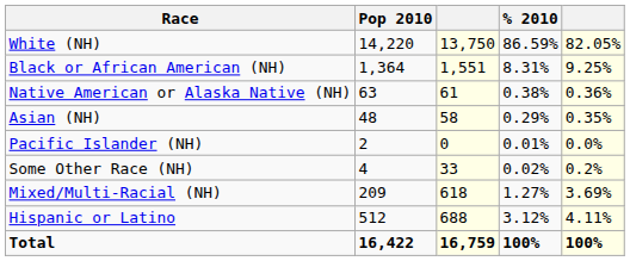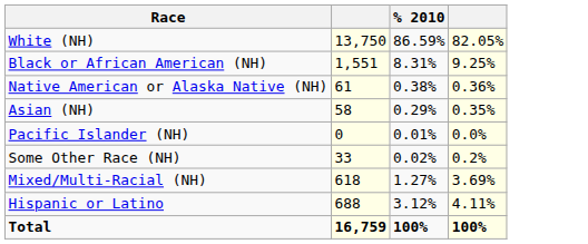- column: Pop 2010 | 14,220 | 1,364 | 63 | 48 | 2 | 4 | 209 | 512 | 16,422
